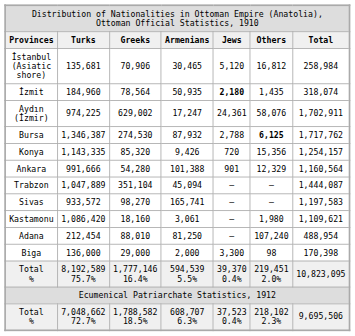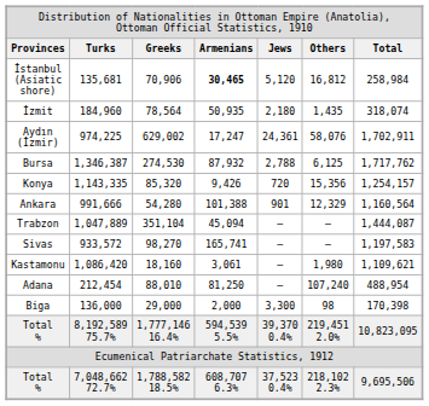İstanbul (Asiatic shore) | column 4: normal -> bold
İzmit | column 5: bold -> normal
Bursa | column 6: bold -> normal
